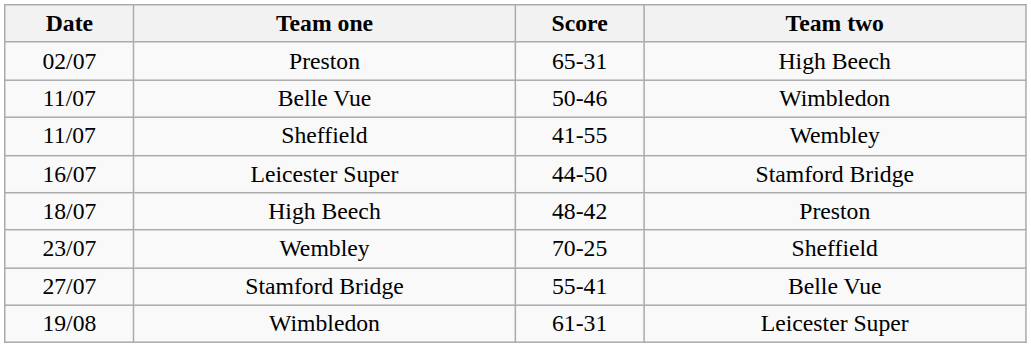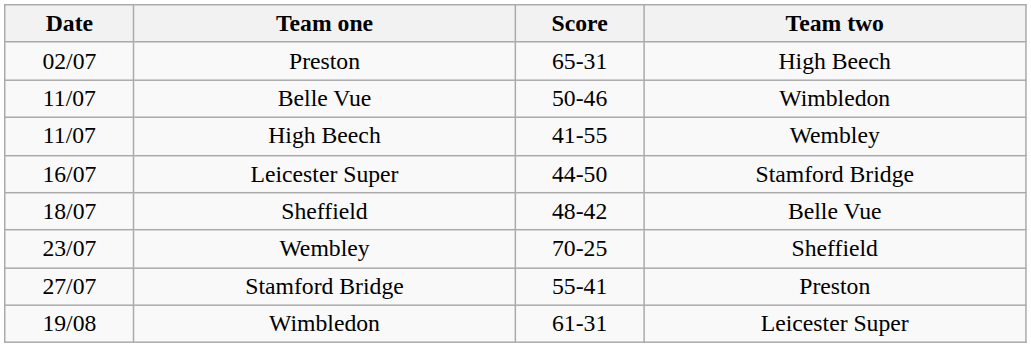row 4 | Team one: Sheffield -> High Beech
row 6 | Team one: High Beech -> Sheffield
row 6 | Team two: Preston -> Belle Vue
row 8 | Team two: Belle Vue -> Preston
